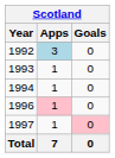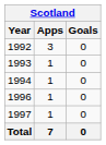1992 | Apps: lightblue background -> no background
1996 | Apps: pink background -> no background
1997 | Goals: pink background -> no background
